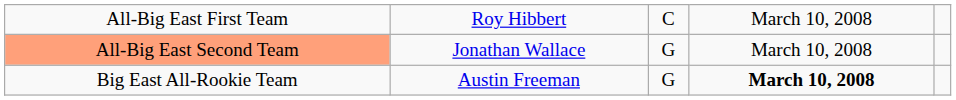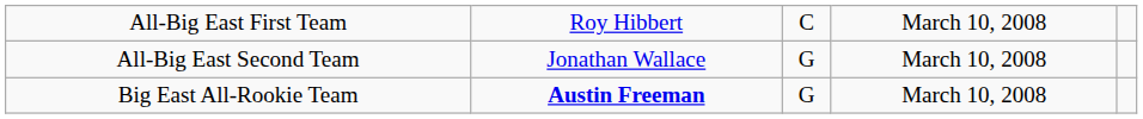row 2 | column 1: lightsalmon background -> no background
row 3 | column 2: normal -> bold
row 3 | column 4: bold -> normal
